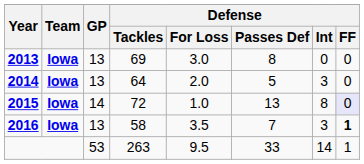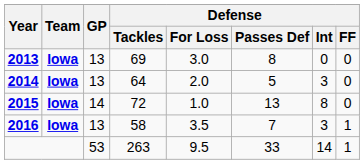2015 | Defense / FF: lavender background -> no background
2016 | Defense / FF: bold -> normal
